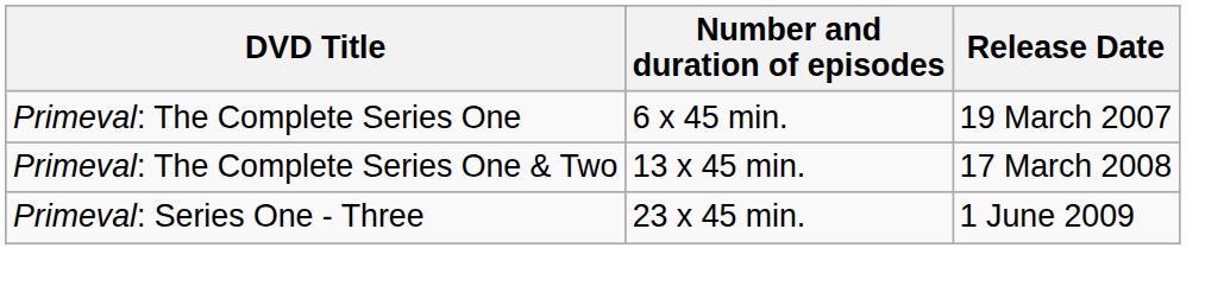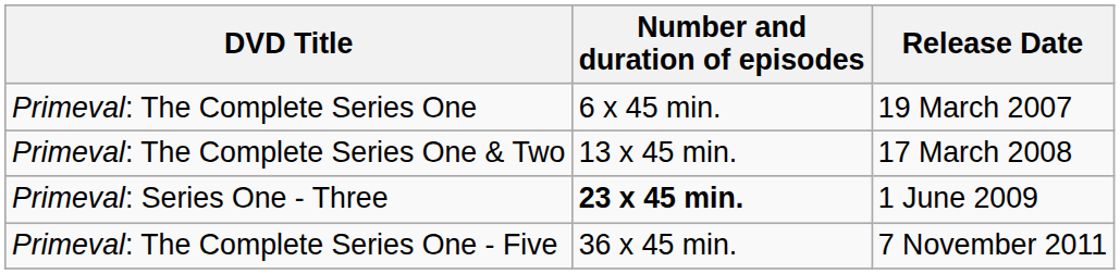Primeval: Series One - Three | Number and duration of episodes: normal -> bold
+ row: Primeval: The Complete Series One - Five | 36 x 45 min. | 7 November 2011
